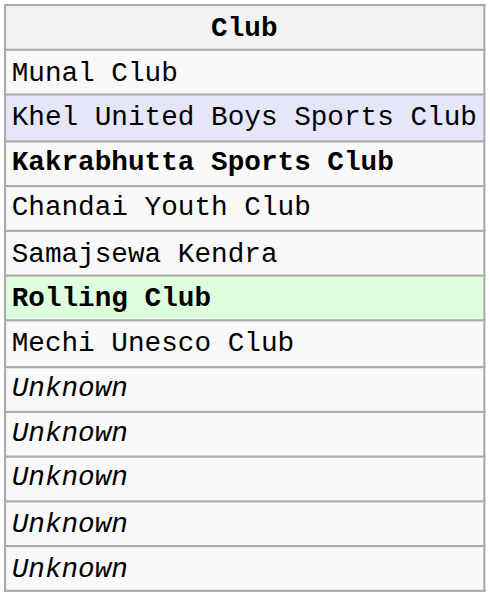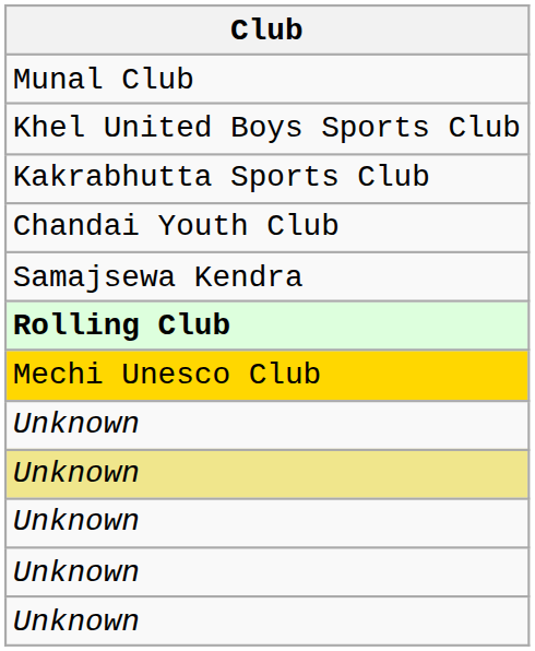row 3 | column 1: lavender background -> no background
row 4 | column 1: bold -> normal
row 8 | column 1: no background -> gold background
row 10 | column 1: no background -> khaki background
